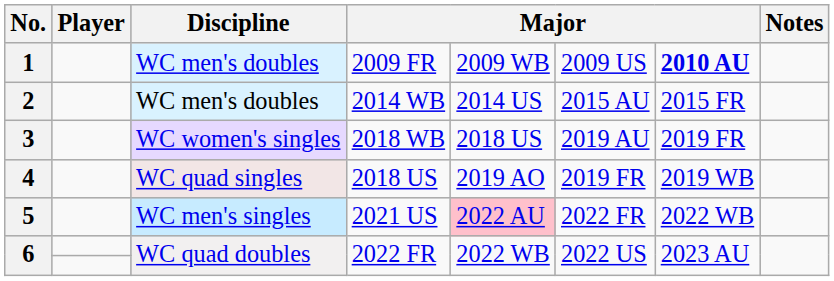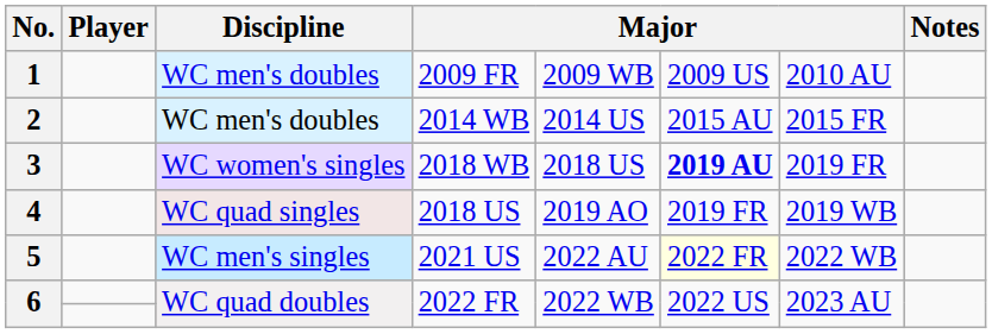1 | column 7: bold -> normal
3 | column 6: normal -> bold
5 | column 5: pink background -> no background
5 | column 6: no background -> lightyellow background
